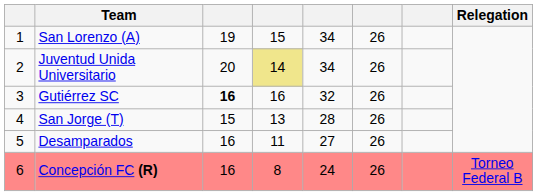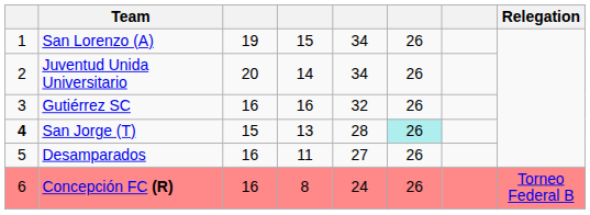Juventud Unida Universitario | column 4: khaki background -> no background
Gutiérrez SC | column 3: bold -> normal
San Jorge (T) | column 1: normal -> bold
San Jorge (T) | column 6: no background -> paleturquoise background
